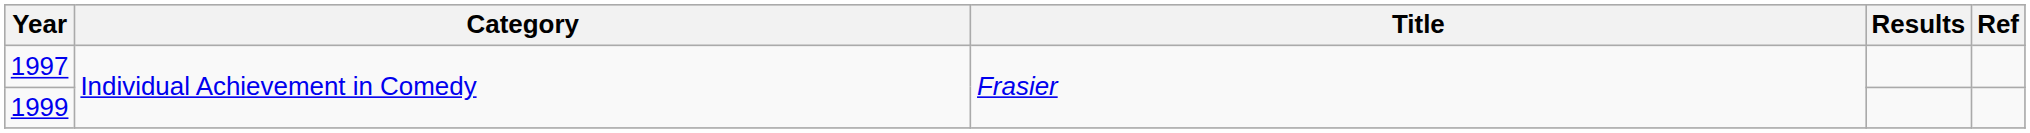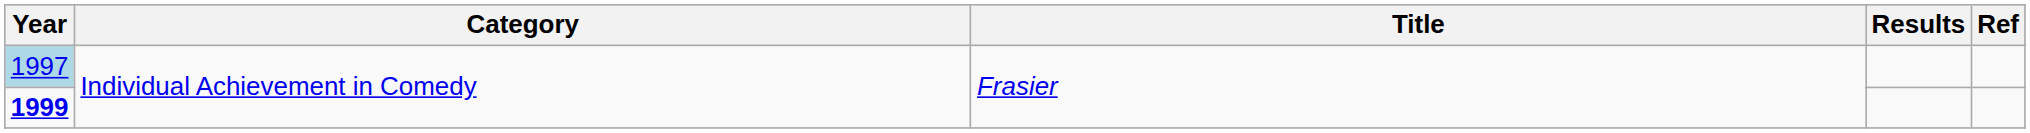1997 | Year: no background -> lightblue background
1999 | Year: normal -> bold
